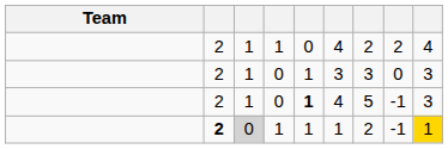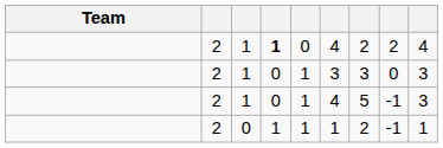row 2 | column 4: normal -> bold
row 4 | column 5: bold -> normal
row 5 | column 2: bold -> normal
row 5 | column 3: lightgrey background -> no background
row 5 | column 9: gold background -> no background
